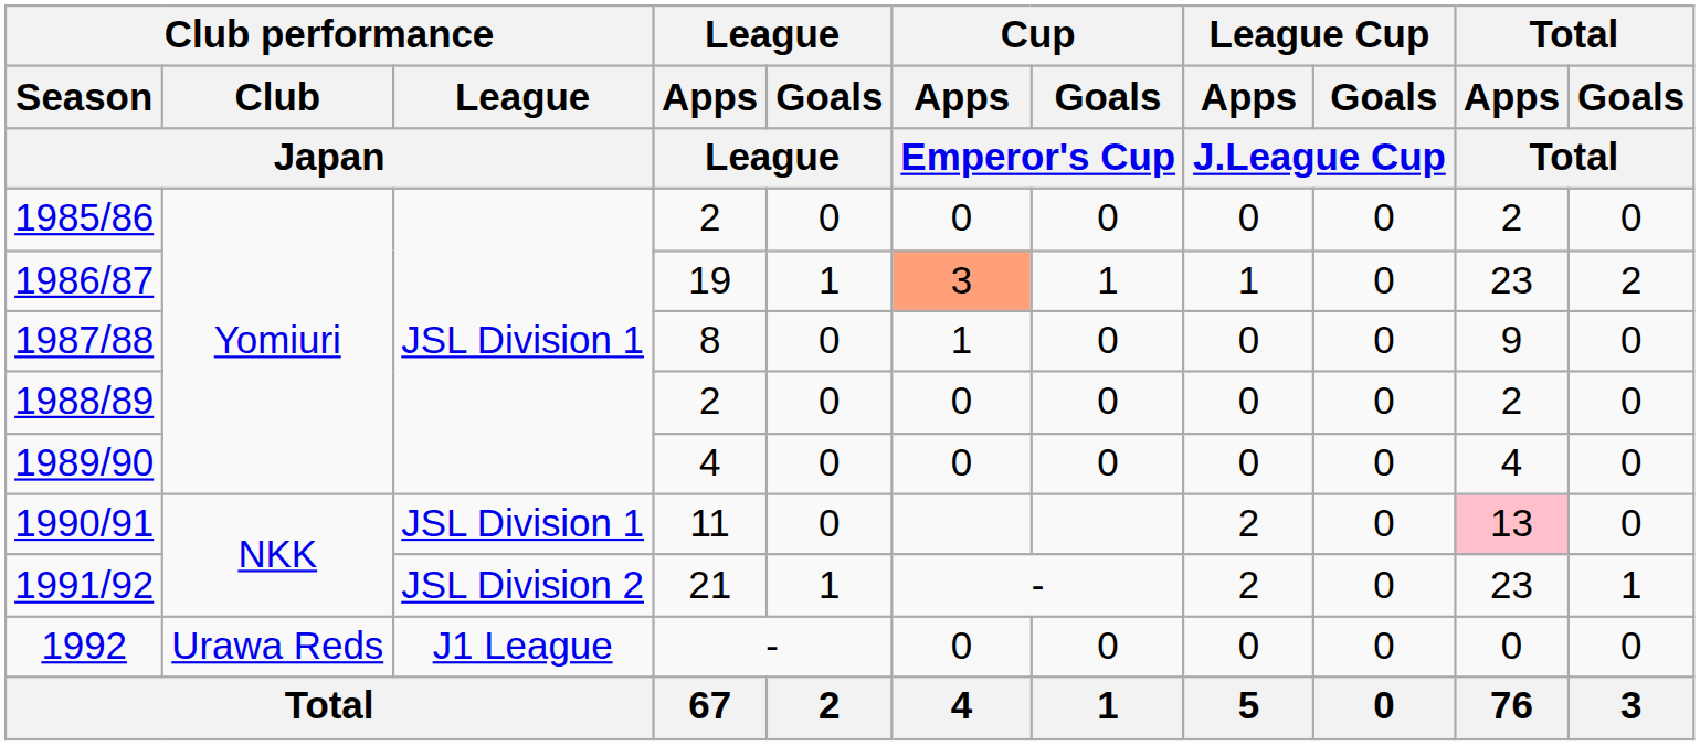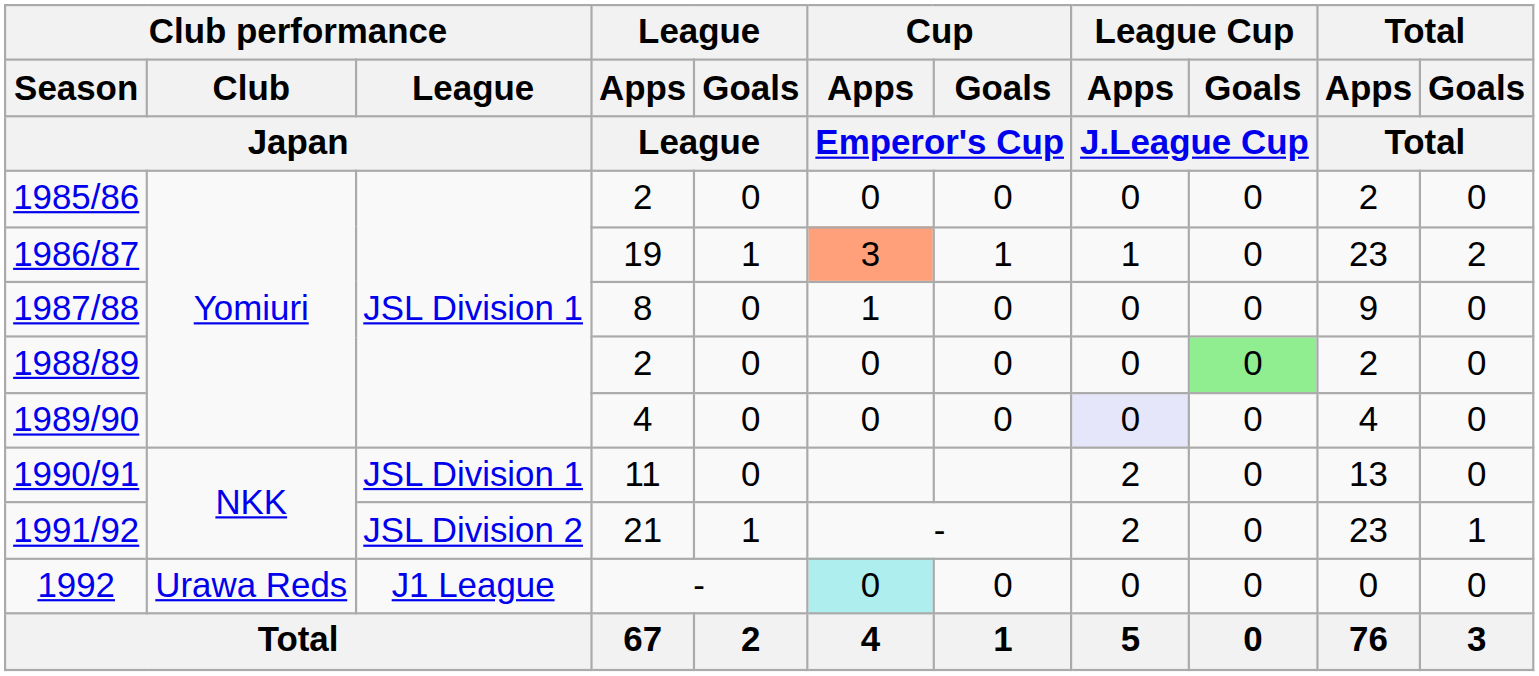1988/89 | League Cup / Goals / J.League Cup: no background -> lightgreen background
1989/90 | League Cup / Apps / J.League Cup: no background -> lavender background
1990/91 | Total / Apps / Total: pink background -> no background
1992 | Cup / Apps / Emperor's Cup: no background -> paleturquoise background
